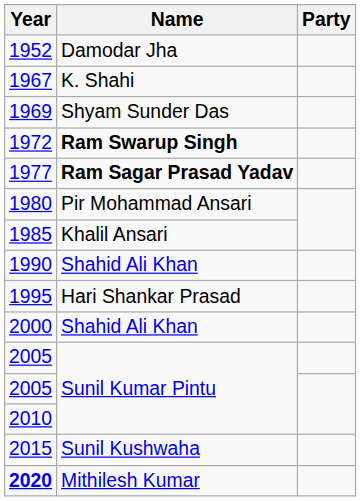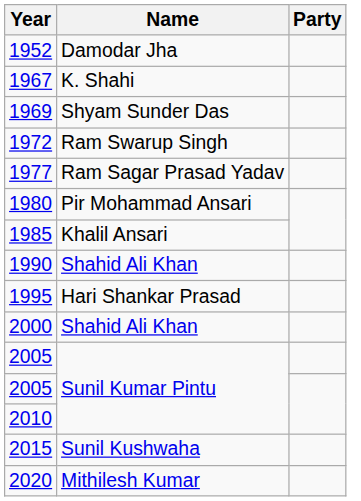1972 | Name: bold -> normal
1977 | Name: bold -> normal
2020 | Year: bold -> normal
